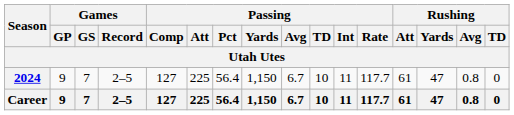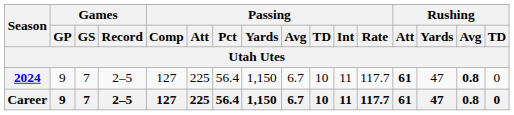2024 | Rushing / Att: normal -> bold
2024 | Rushing / Avg: normal -> bold
